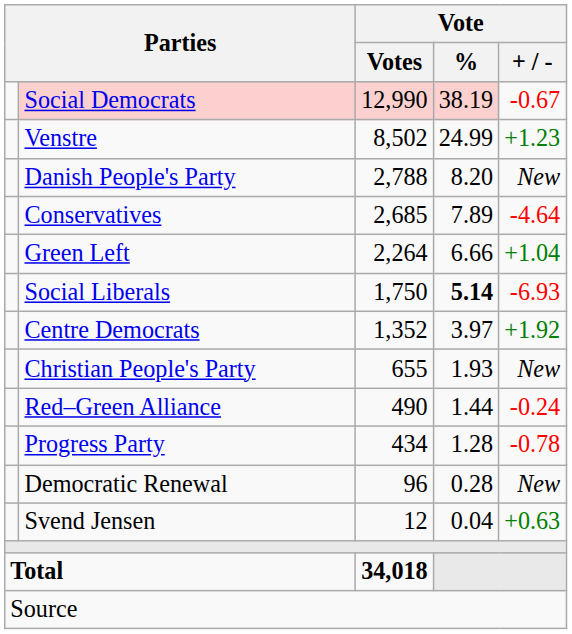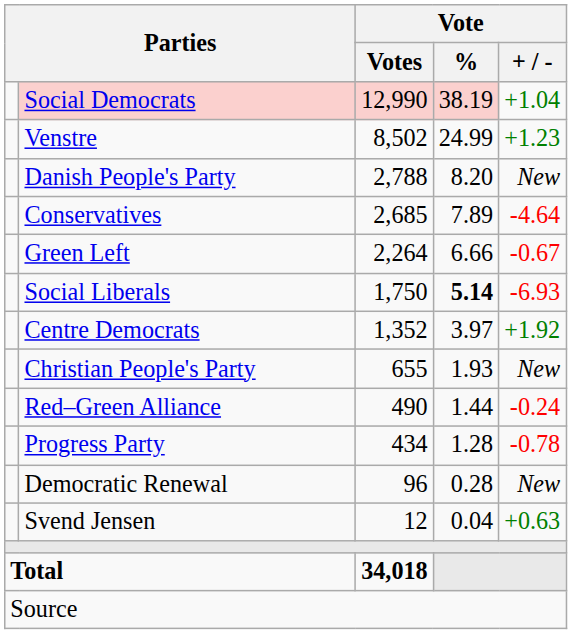Social Democrats | Vote / + / -: -0.67 -> +1.04
Green Left | Vote / + / -: +1.04 -> -0.67
